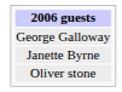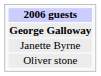row 2 | column 1: normal -> bold
